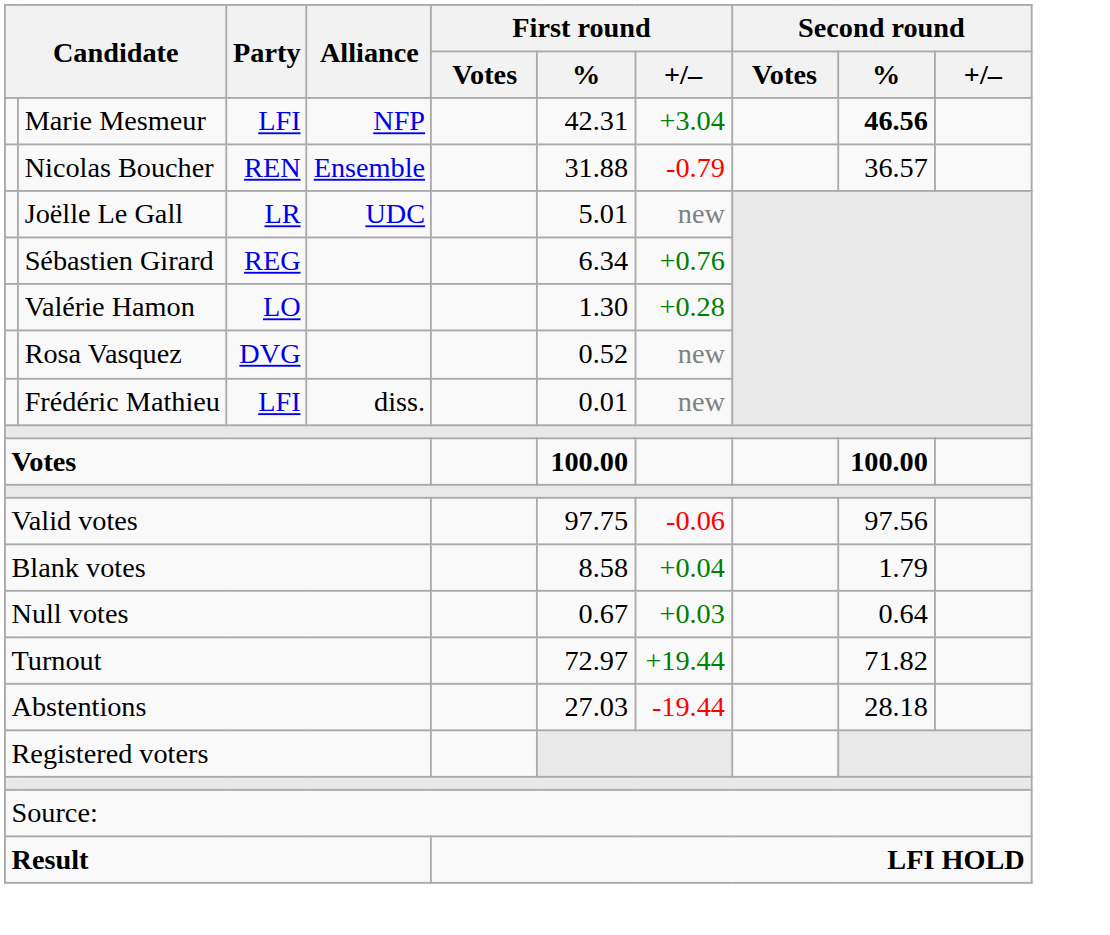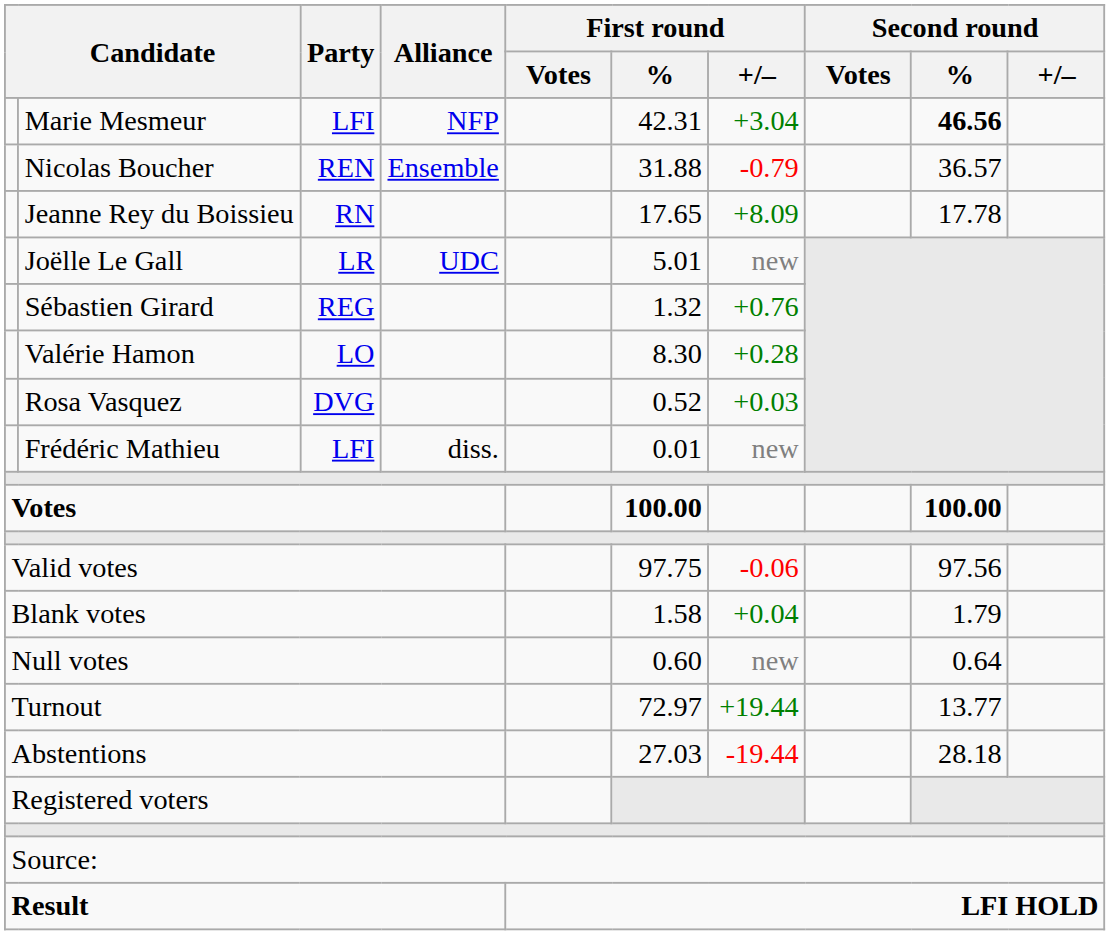+ row: Jeanne Rey du Boissieu | RN | 17.65 | +8.09 | 17.78
Sébastien Girard | First round / %: 6.34 -> 1.32
Valérie Hamon | First round / %: 1.30 -> 8.30
Rosa Vasquez | First round / +/–: new -> +0.03
Blank votes | First round / %: 8.58 -> 1.58
Null votes | First round / %: 0.67 -> 0.60
Null votes | First round / +/–: +0.03 -> new
Turnout | Second round / %: 71.82 -> 13.77
